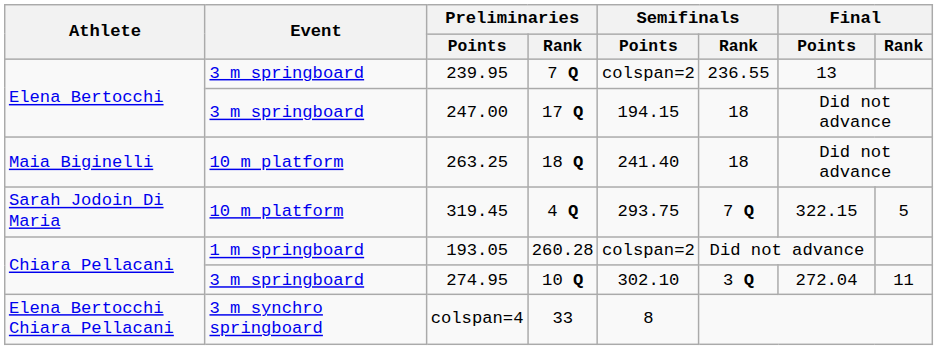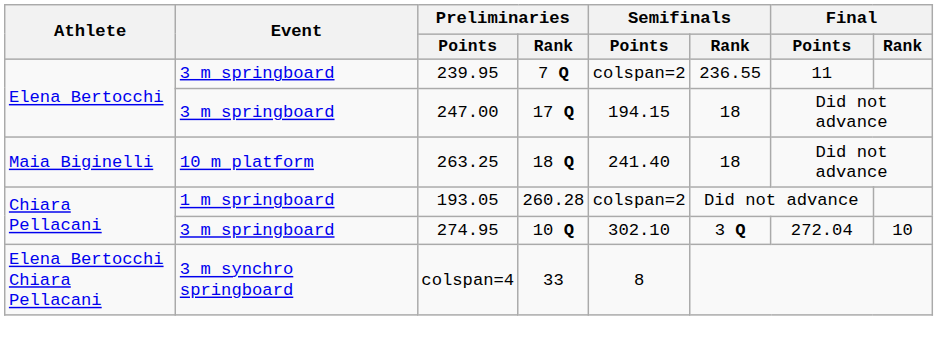239.95 | Final / Points: 13 -> 11
- row: Sarah Jodoin Di Maria | 10 m platform | 319.45 | 4 Q | 293.75 | 7 Q | 322.15 | 5
274.95 | Final / Rank: 11 -> 10
